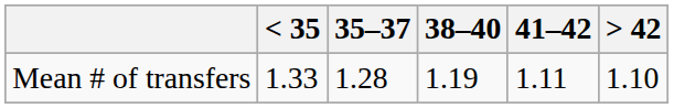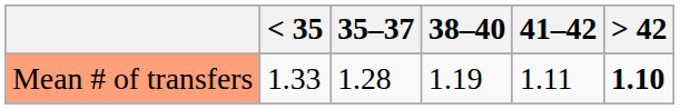row 2 | column 1: no background -> lightsalmon background
row 2 | > 42: normal -> bold
